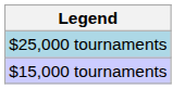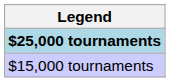row 2 | column 1: normal -> bold
